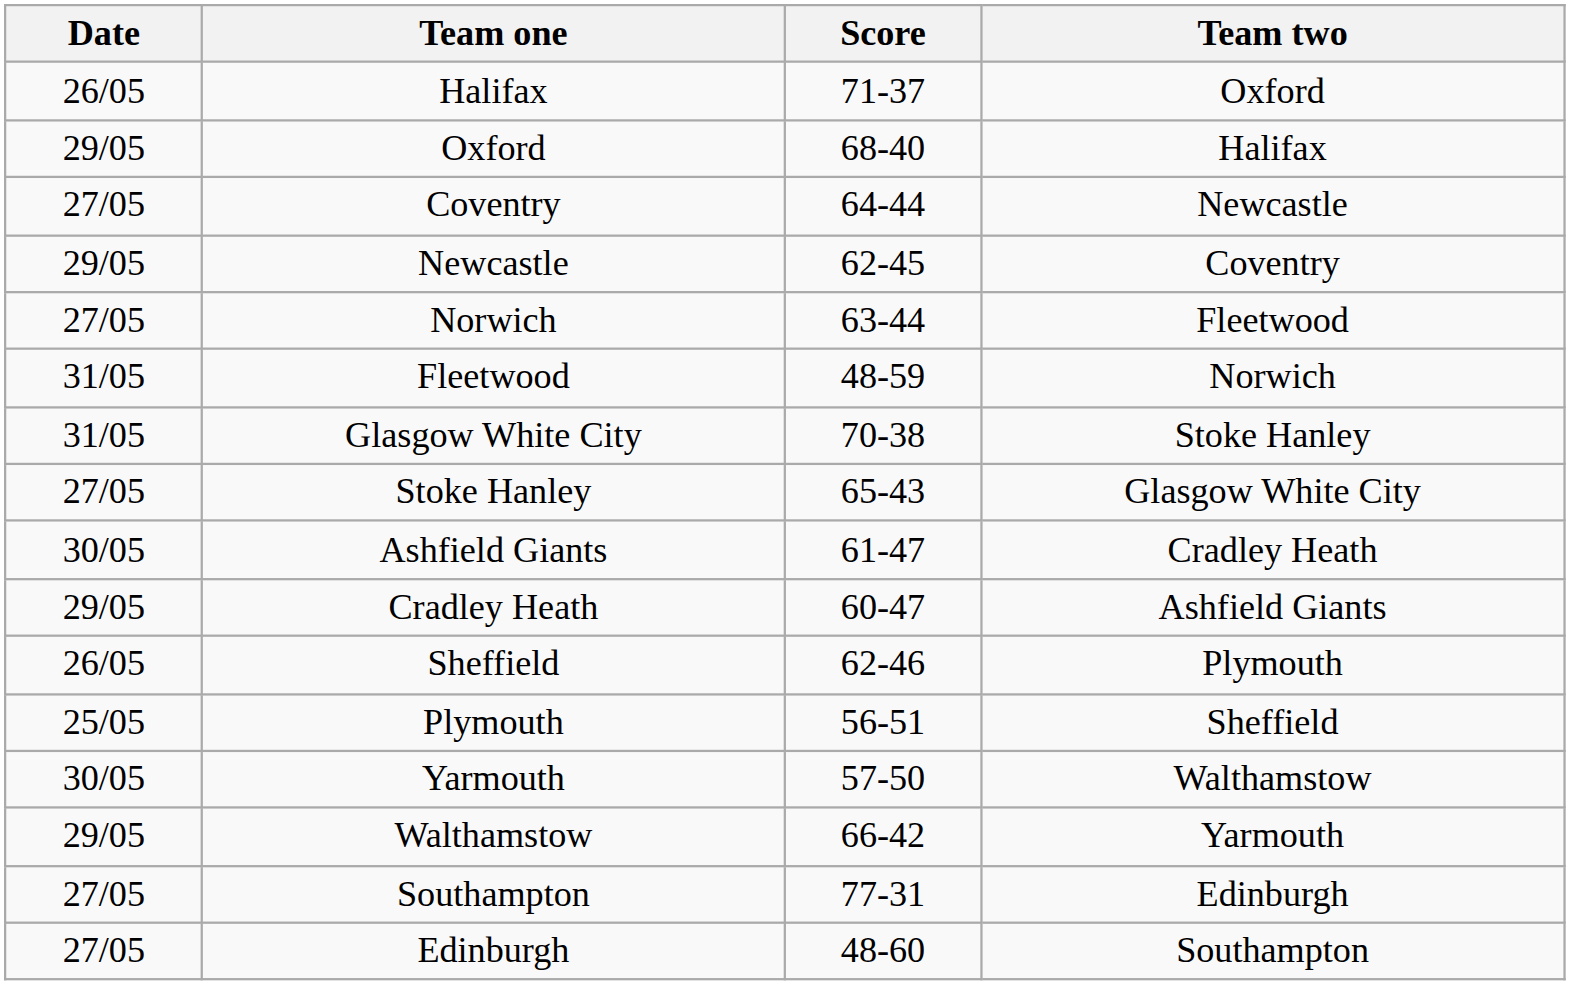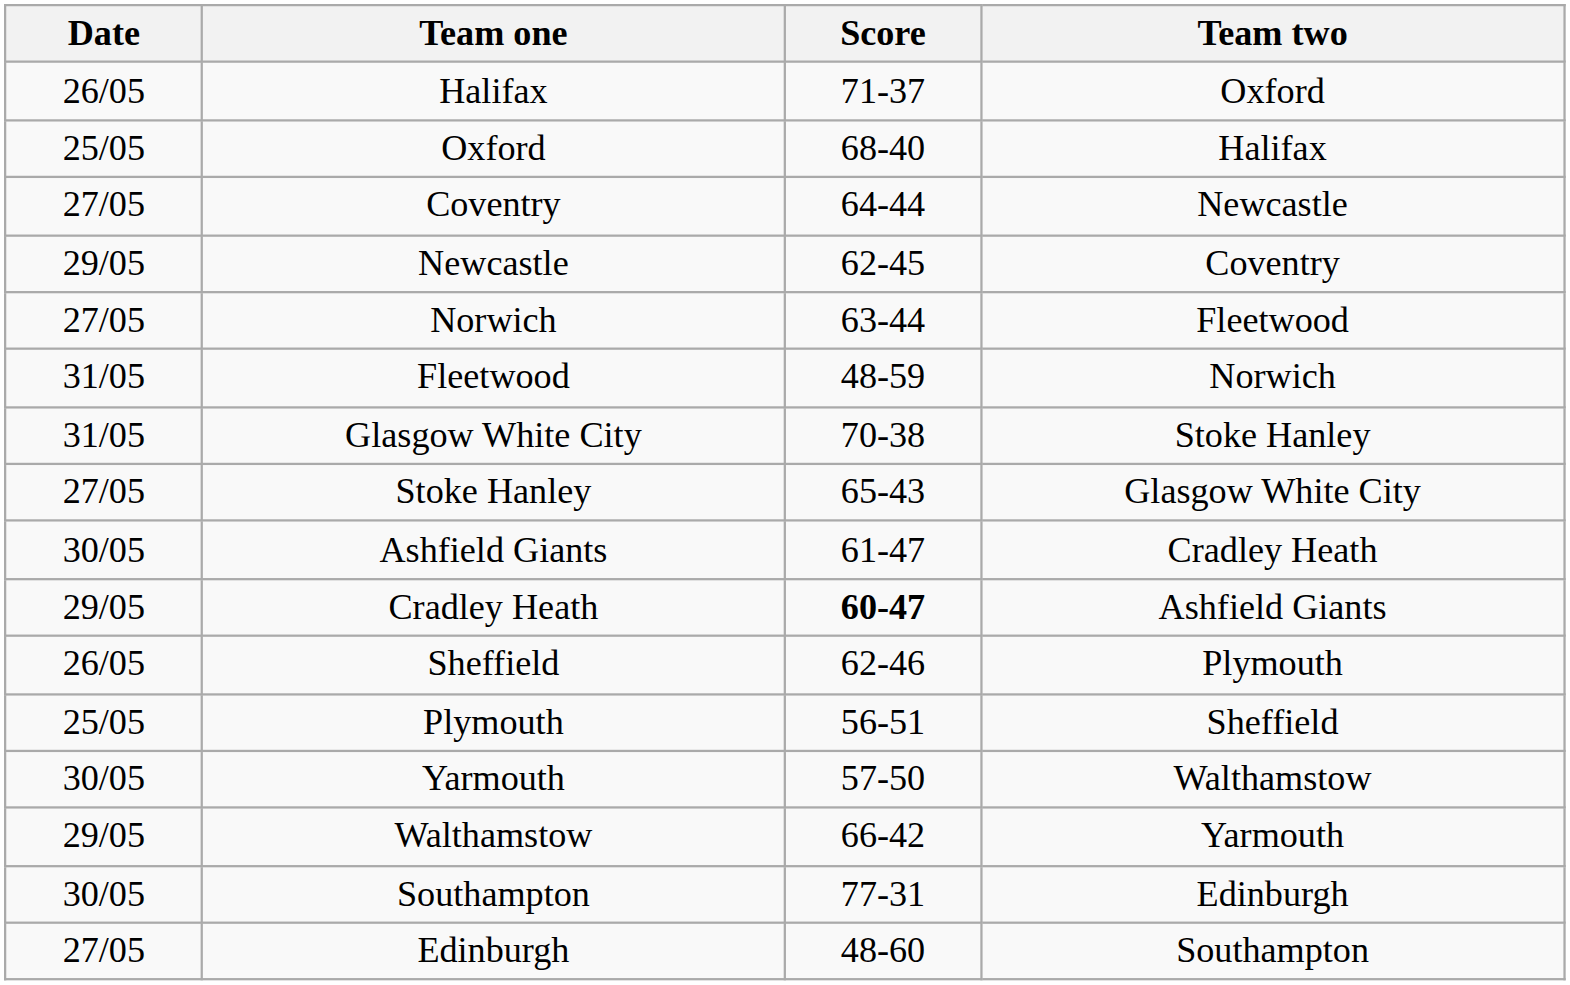row 3 | Date: 29/05 -> 25/05
row 11 | Score: normal -> bold
row 16 | Date: 27/05 -> 30/05
